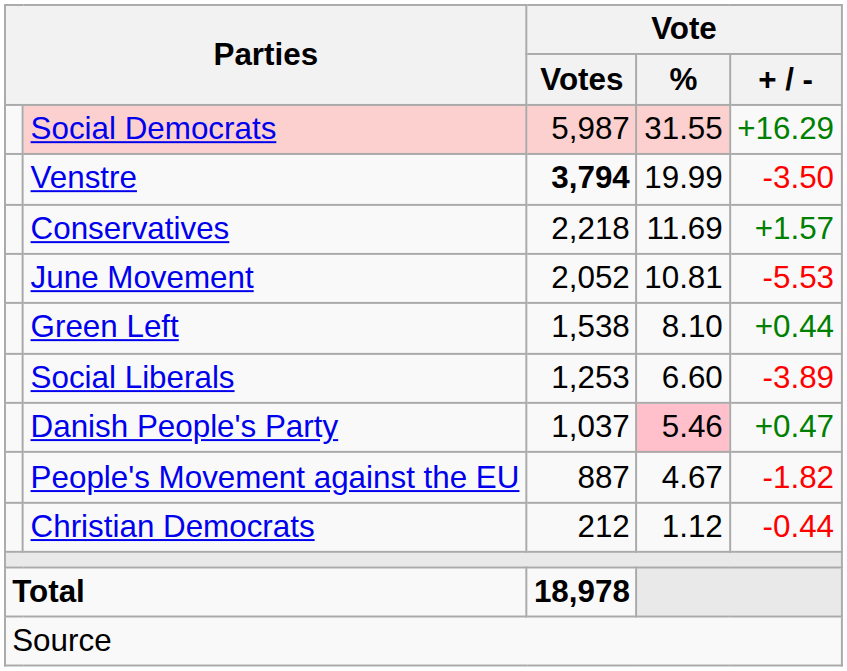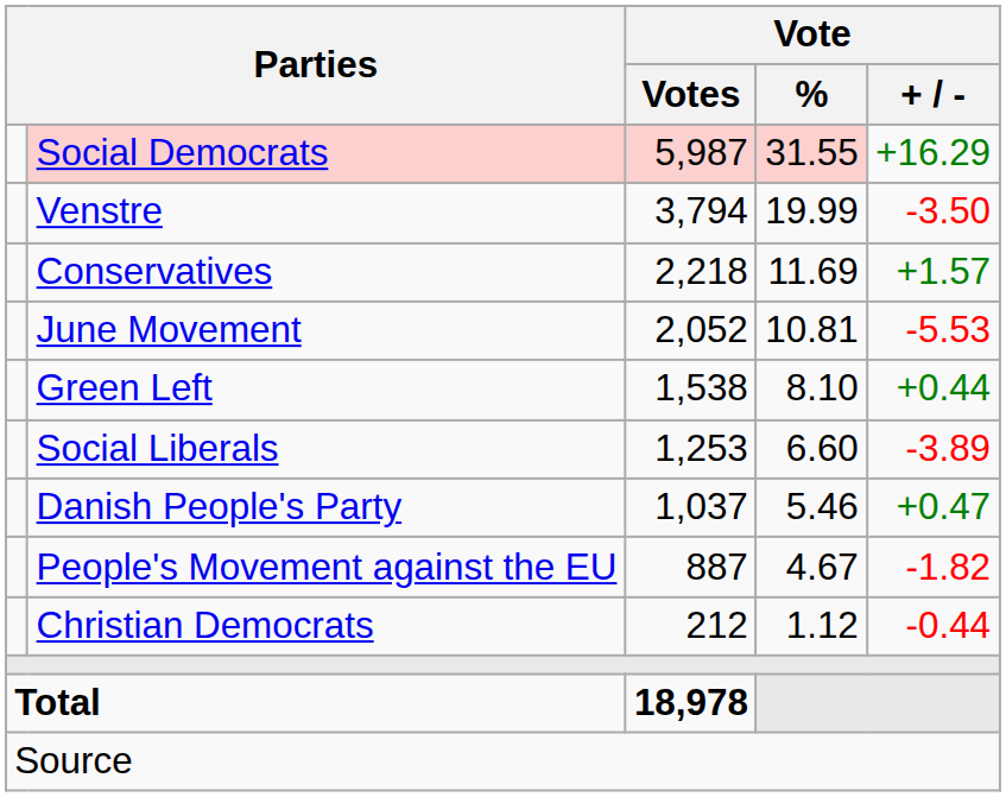Venstre | Vote / Votes: bold -> normal
Danish People's Party | Vote / %: pink background -> no background
